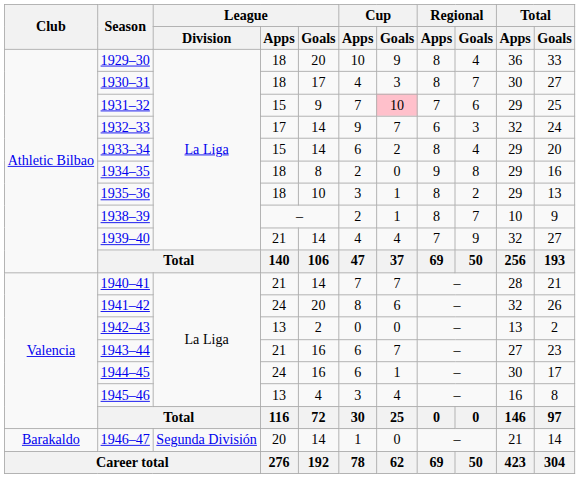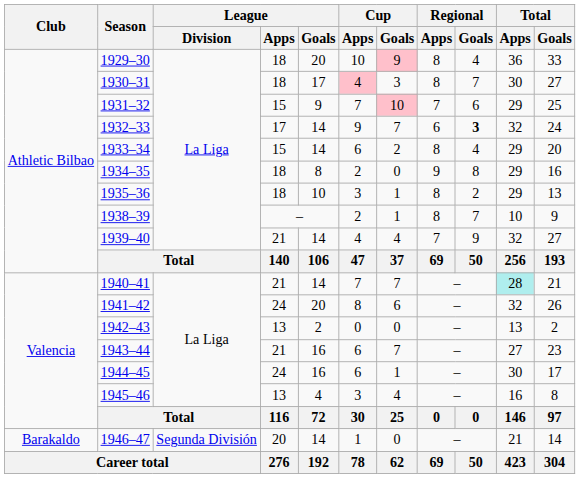1929–30 | Cup / Goals: no background -> pink background
1930–31 | Cup / Apps: no background -> pink background
1932–33 | Regional / Goals: normal -> bold
1940–41 | Total / Apps: no background -> paleturquoise background
